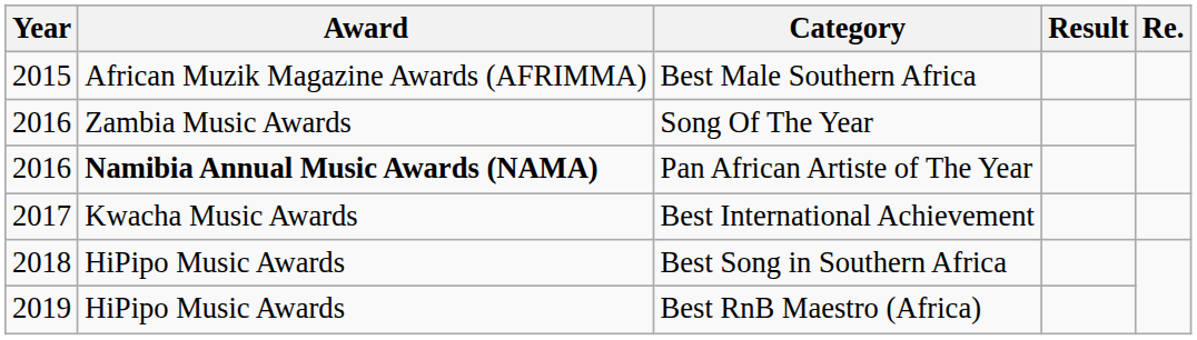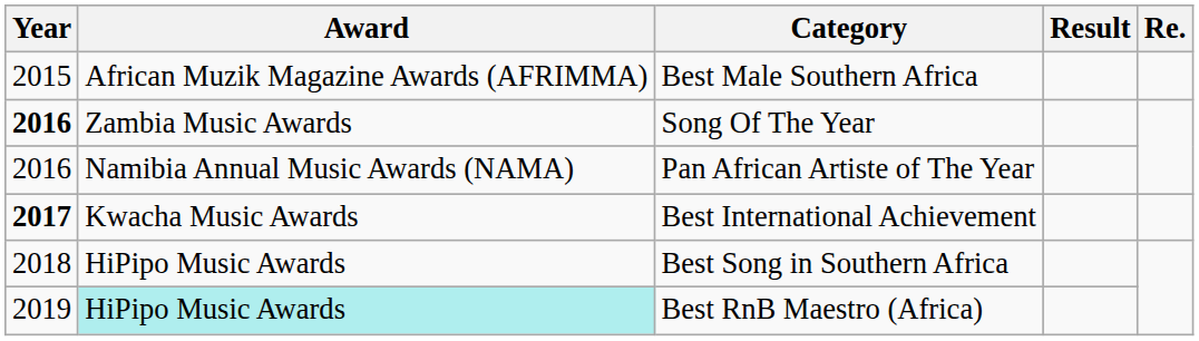Song Of The Year | Year: normal -> bold
Pan African Artiste of The Year | Award: bold -> normal
Best International Achievement | Year: normal -> bold
Best RnB Maestro (Africa) | Award: no background -> paleturquoise background
